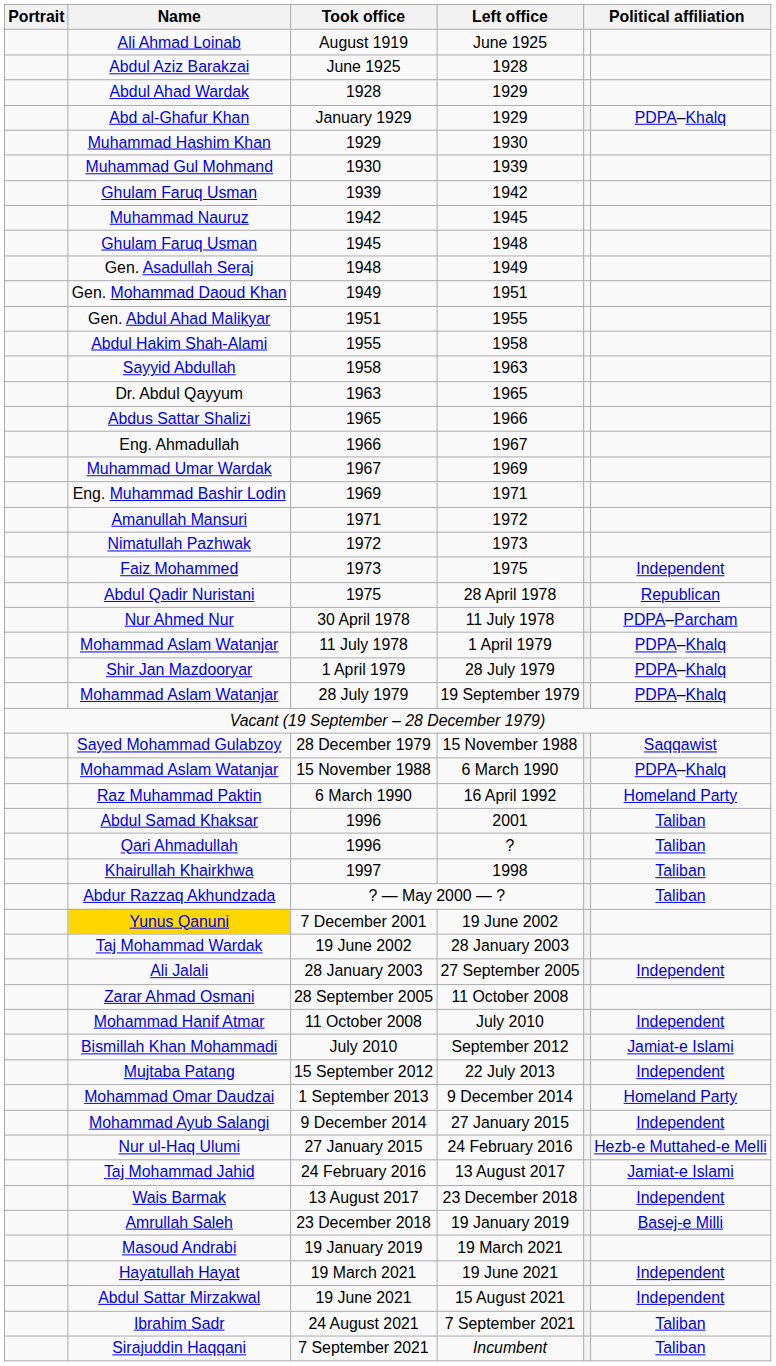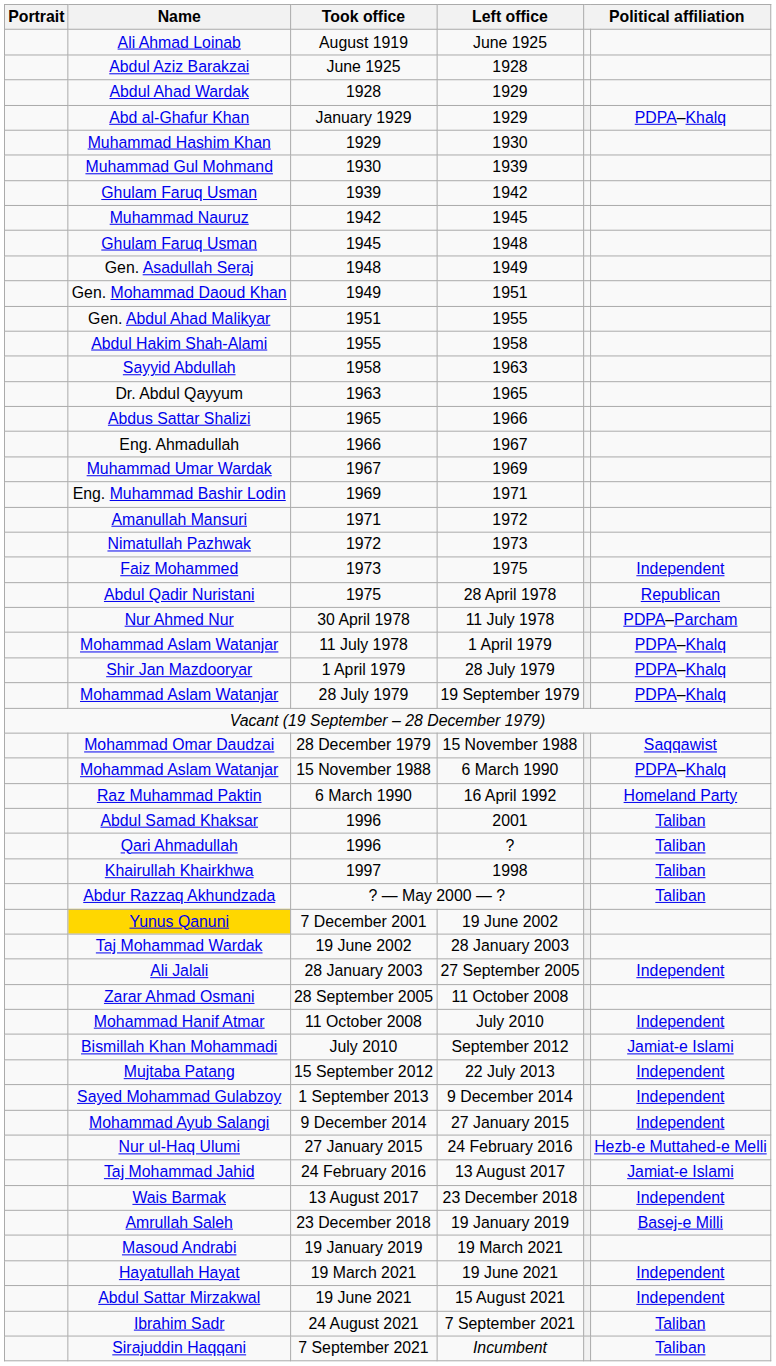28 December 1979 | Name: Sayed Mohammad Gulabzoy -> Mohammad Omar Daudzai
1 September 2013 | Name: Mohammad Omar Daudzai -> Sayed Mohammad Gulabzoy
1 September 2013 | column 6: Homeland Party -> Independent
